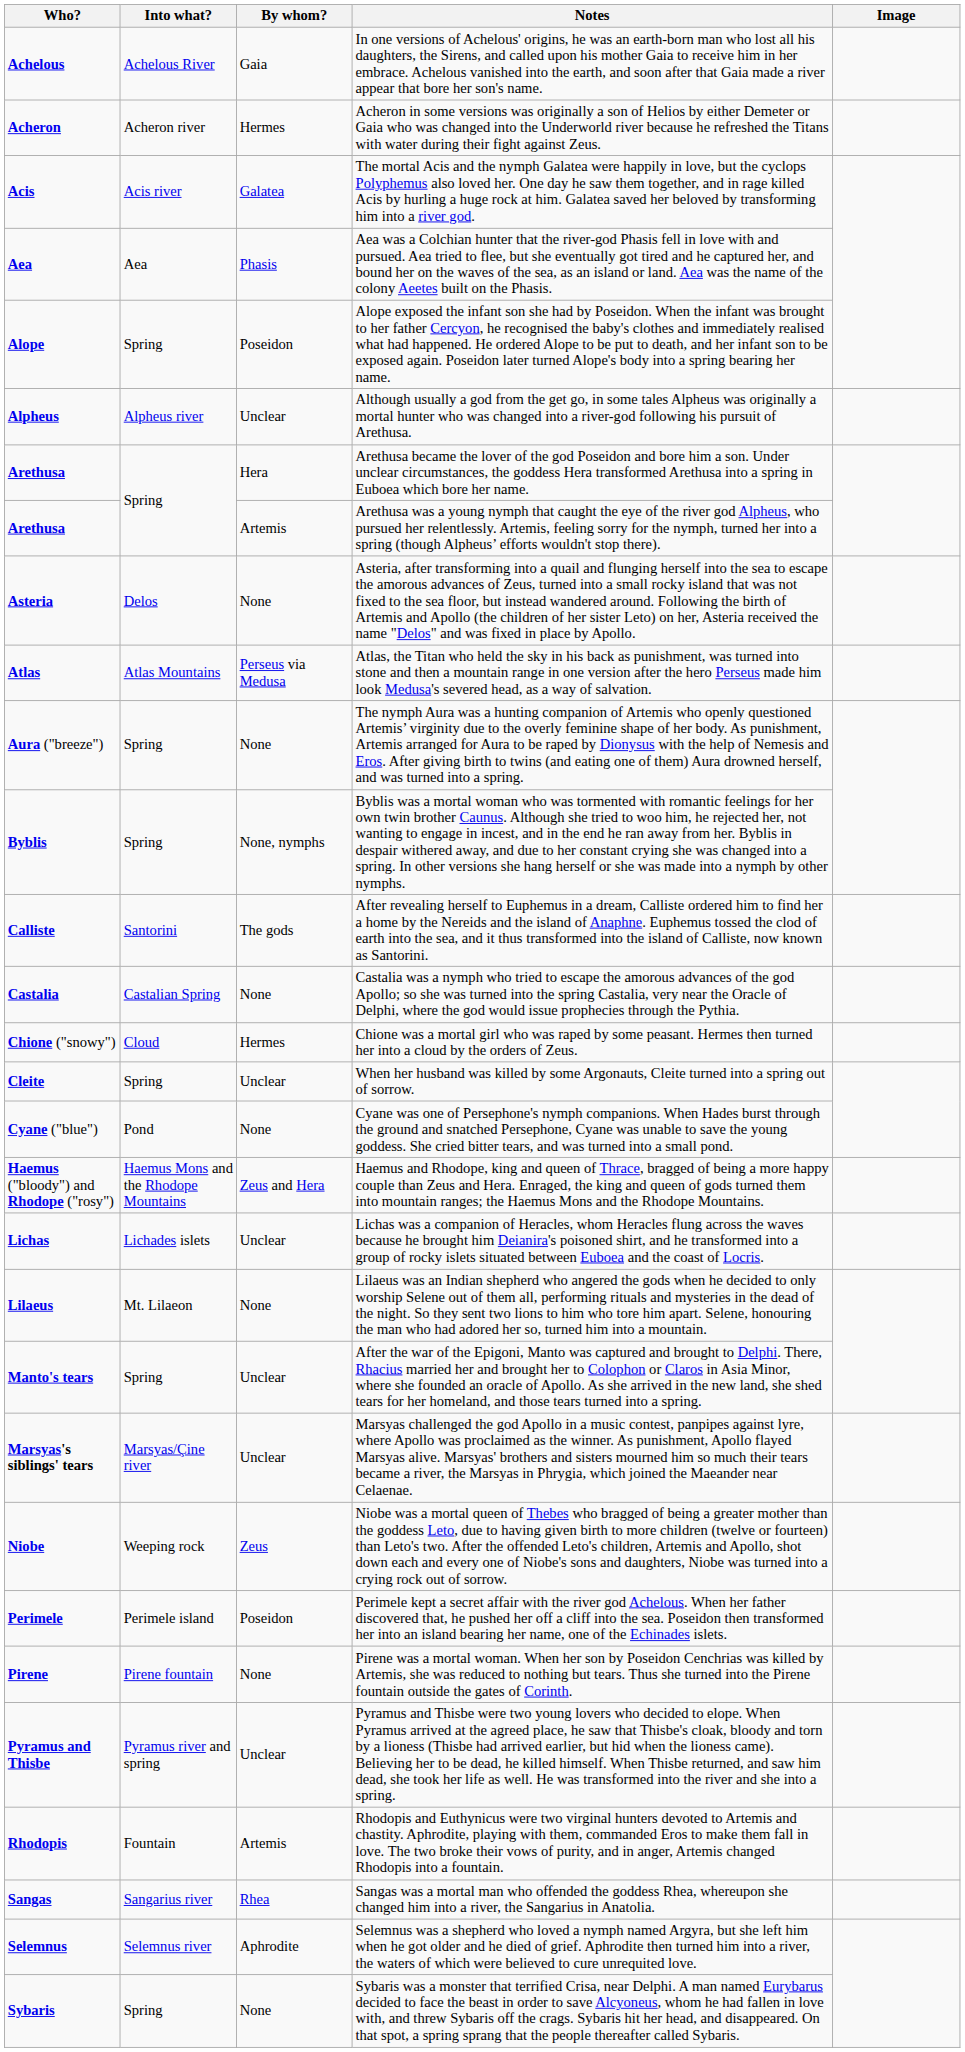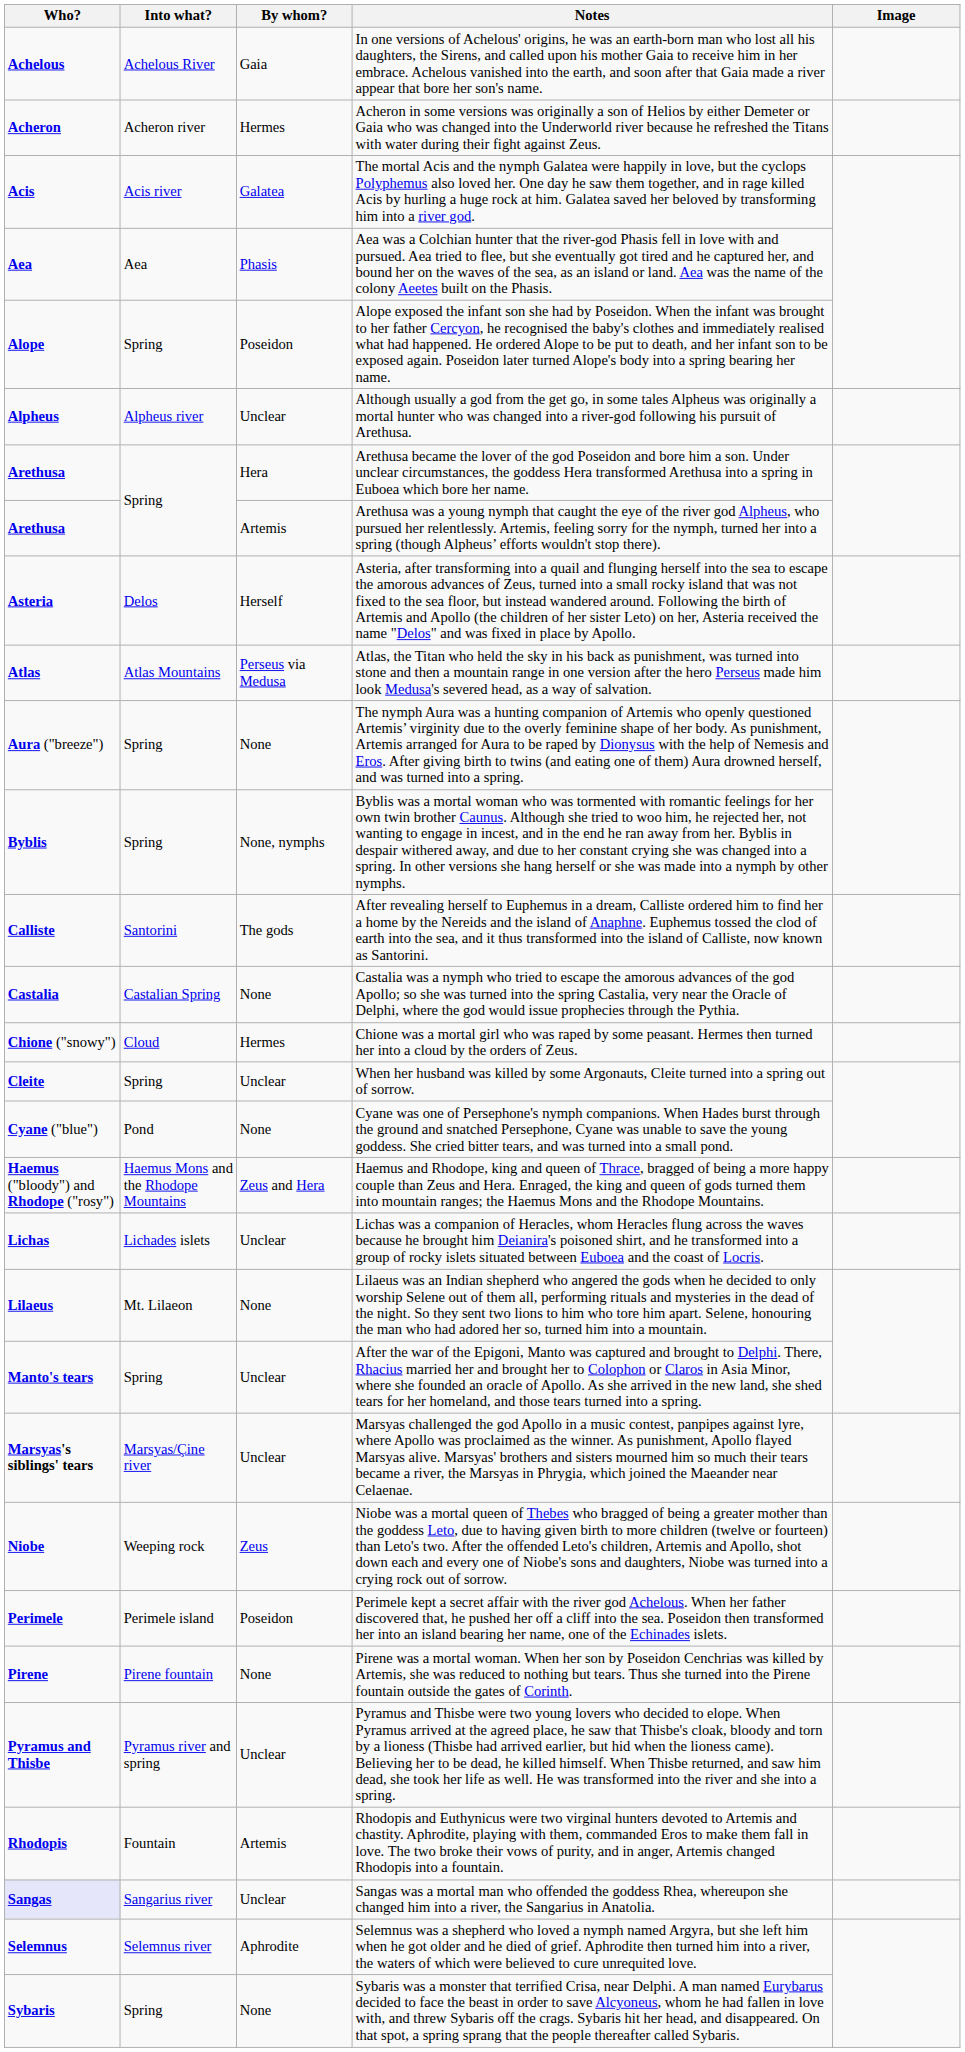row 10 | By whom?: None -> Herself
row 29 | Who?: no background -> lavender background
row 29 | By whom?: Rhea -> Unclear
